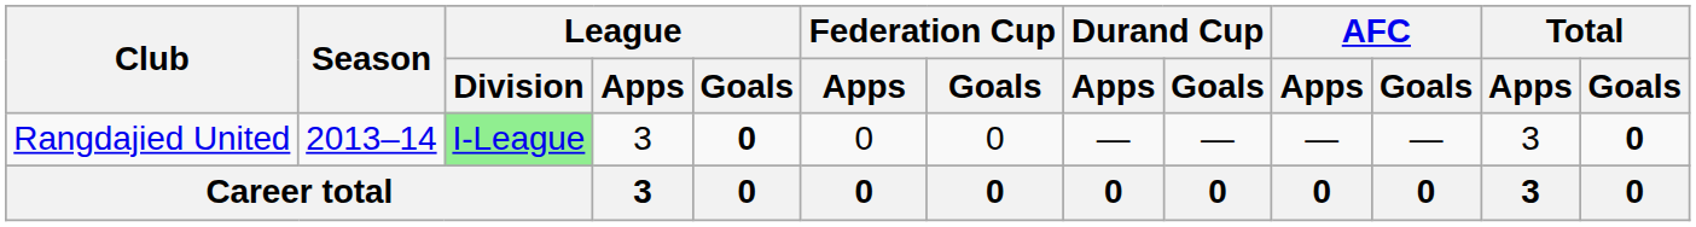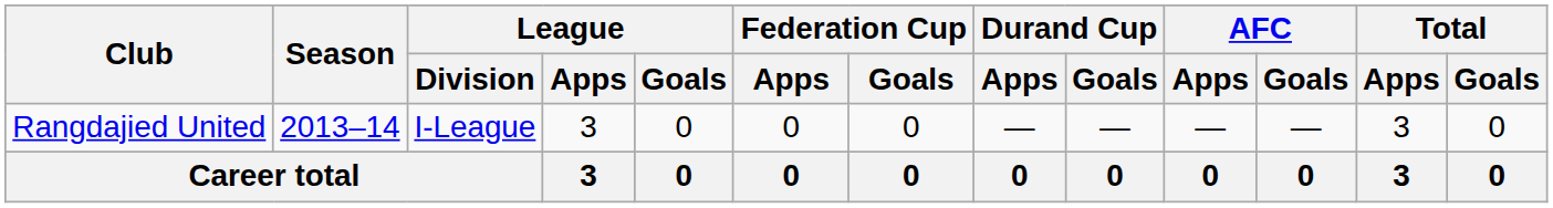Rangdajied United | League / Division: lightgreen background -> no background
Rangdajied United | League / Goals: bold -> normal
Rangdajied United | Total / Goals: bold -> normal
